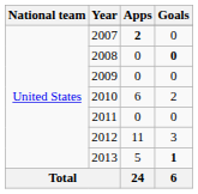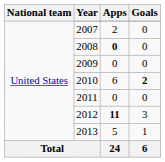2007 | Apps: bold -> normal
2008 | Apps: normal -> bold
2008 | Goals: bold -> normal
2010 | Goals: normal -> bold
2012 | Apps: normal -> bold
2013 | Goals: bold -> normal
